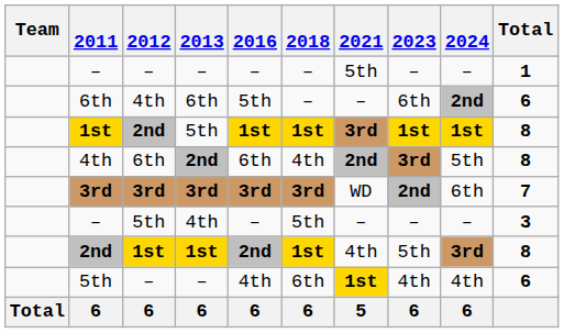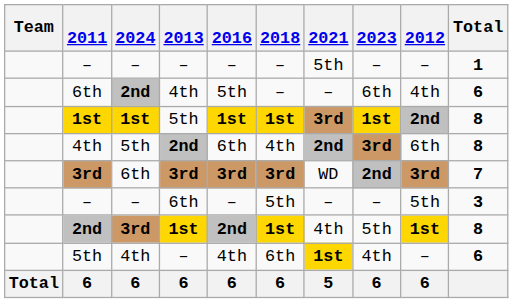columns swapped: 2012 <-> 2024
row 3 | 2013: 6th -> 4th
row 7 | 2013: 4th -> 6th
